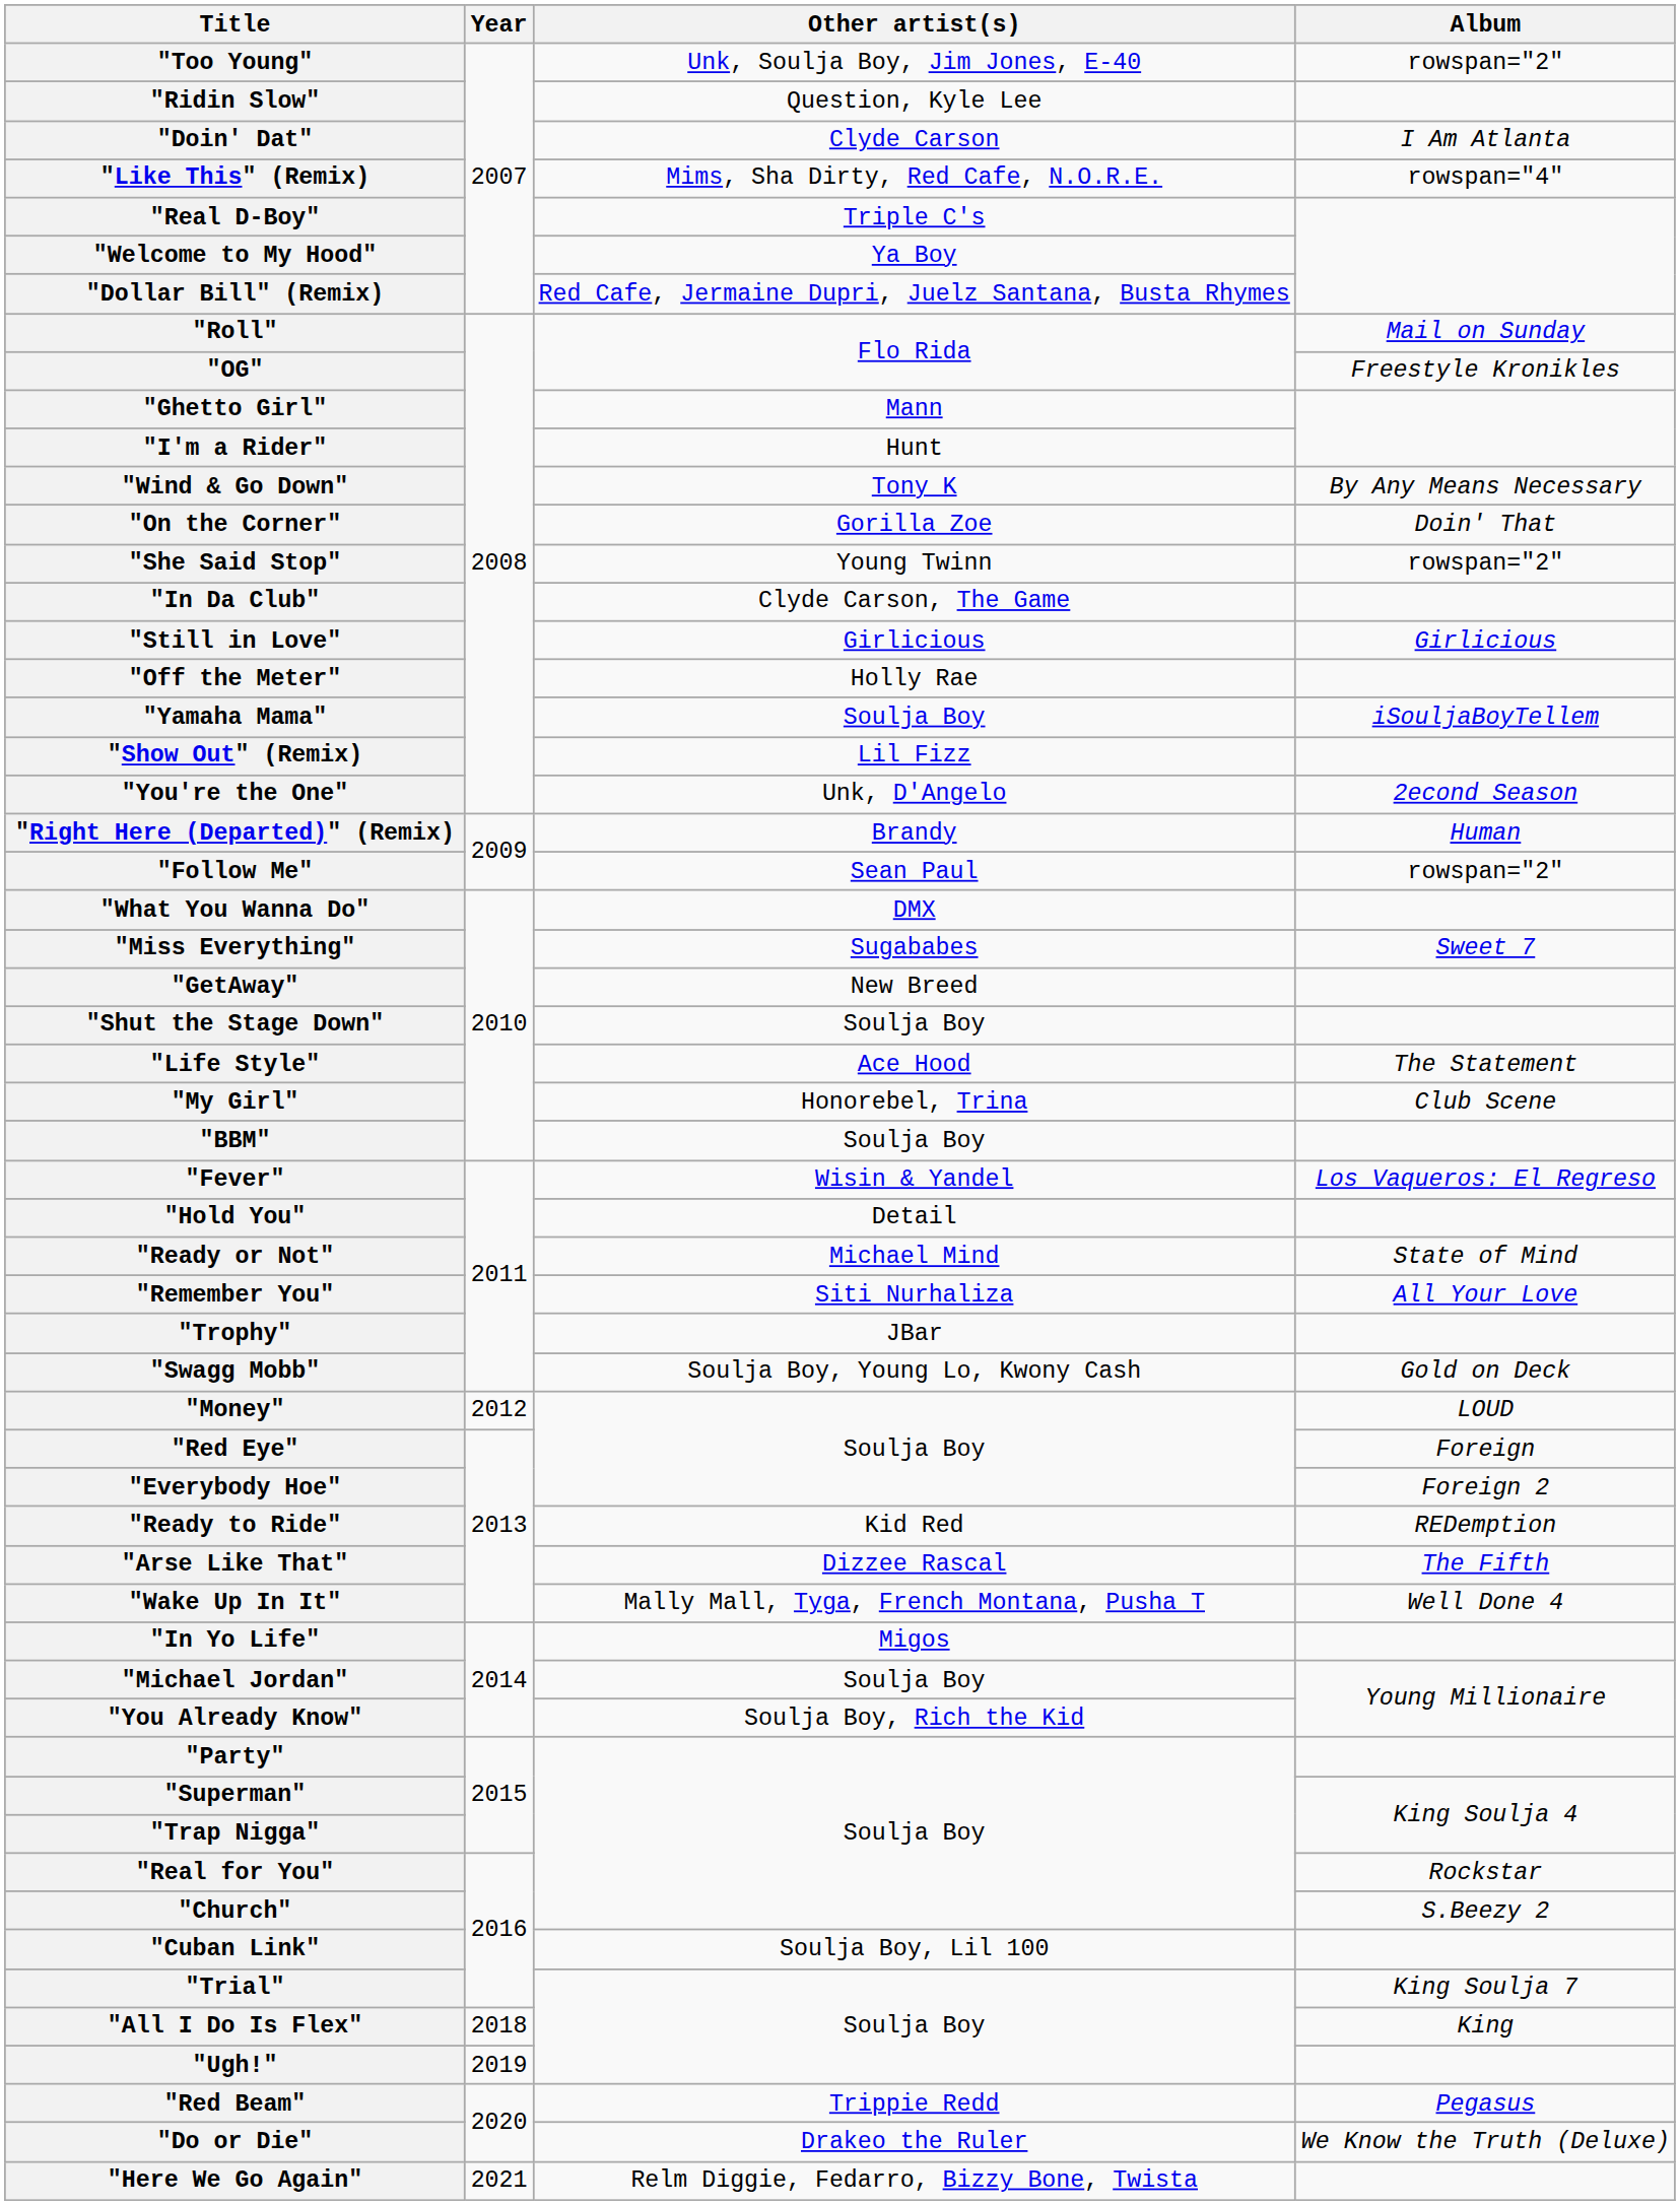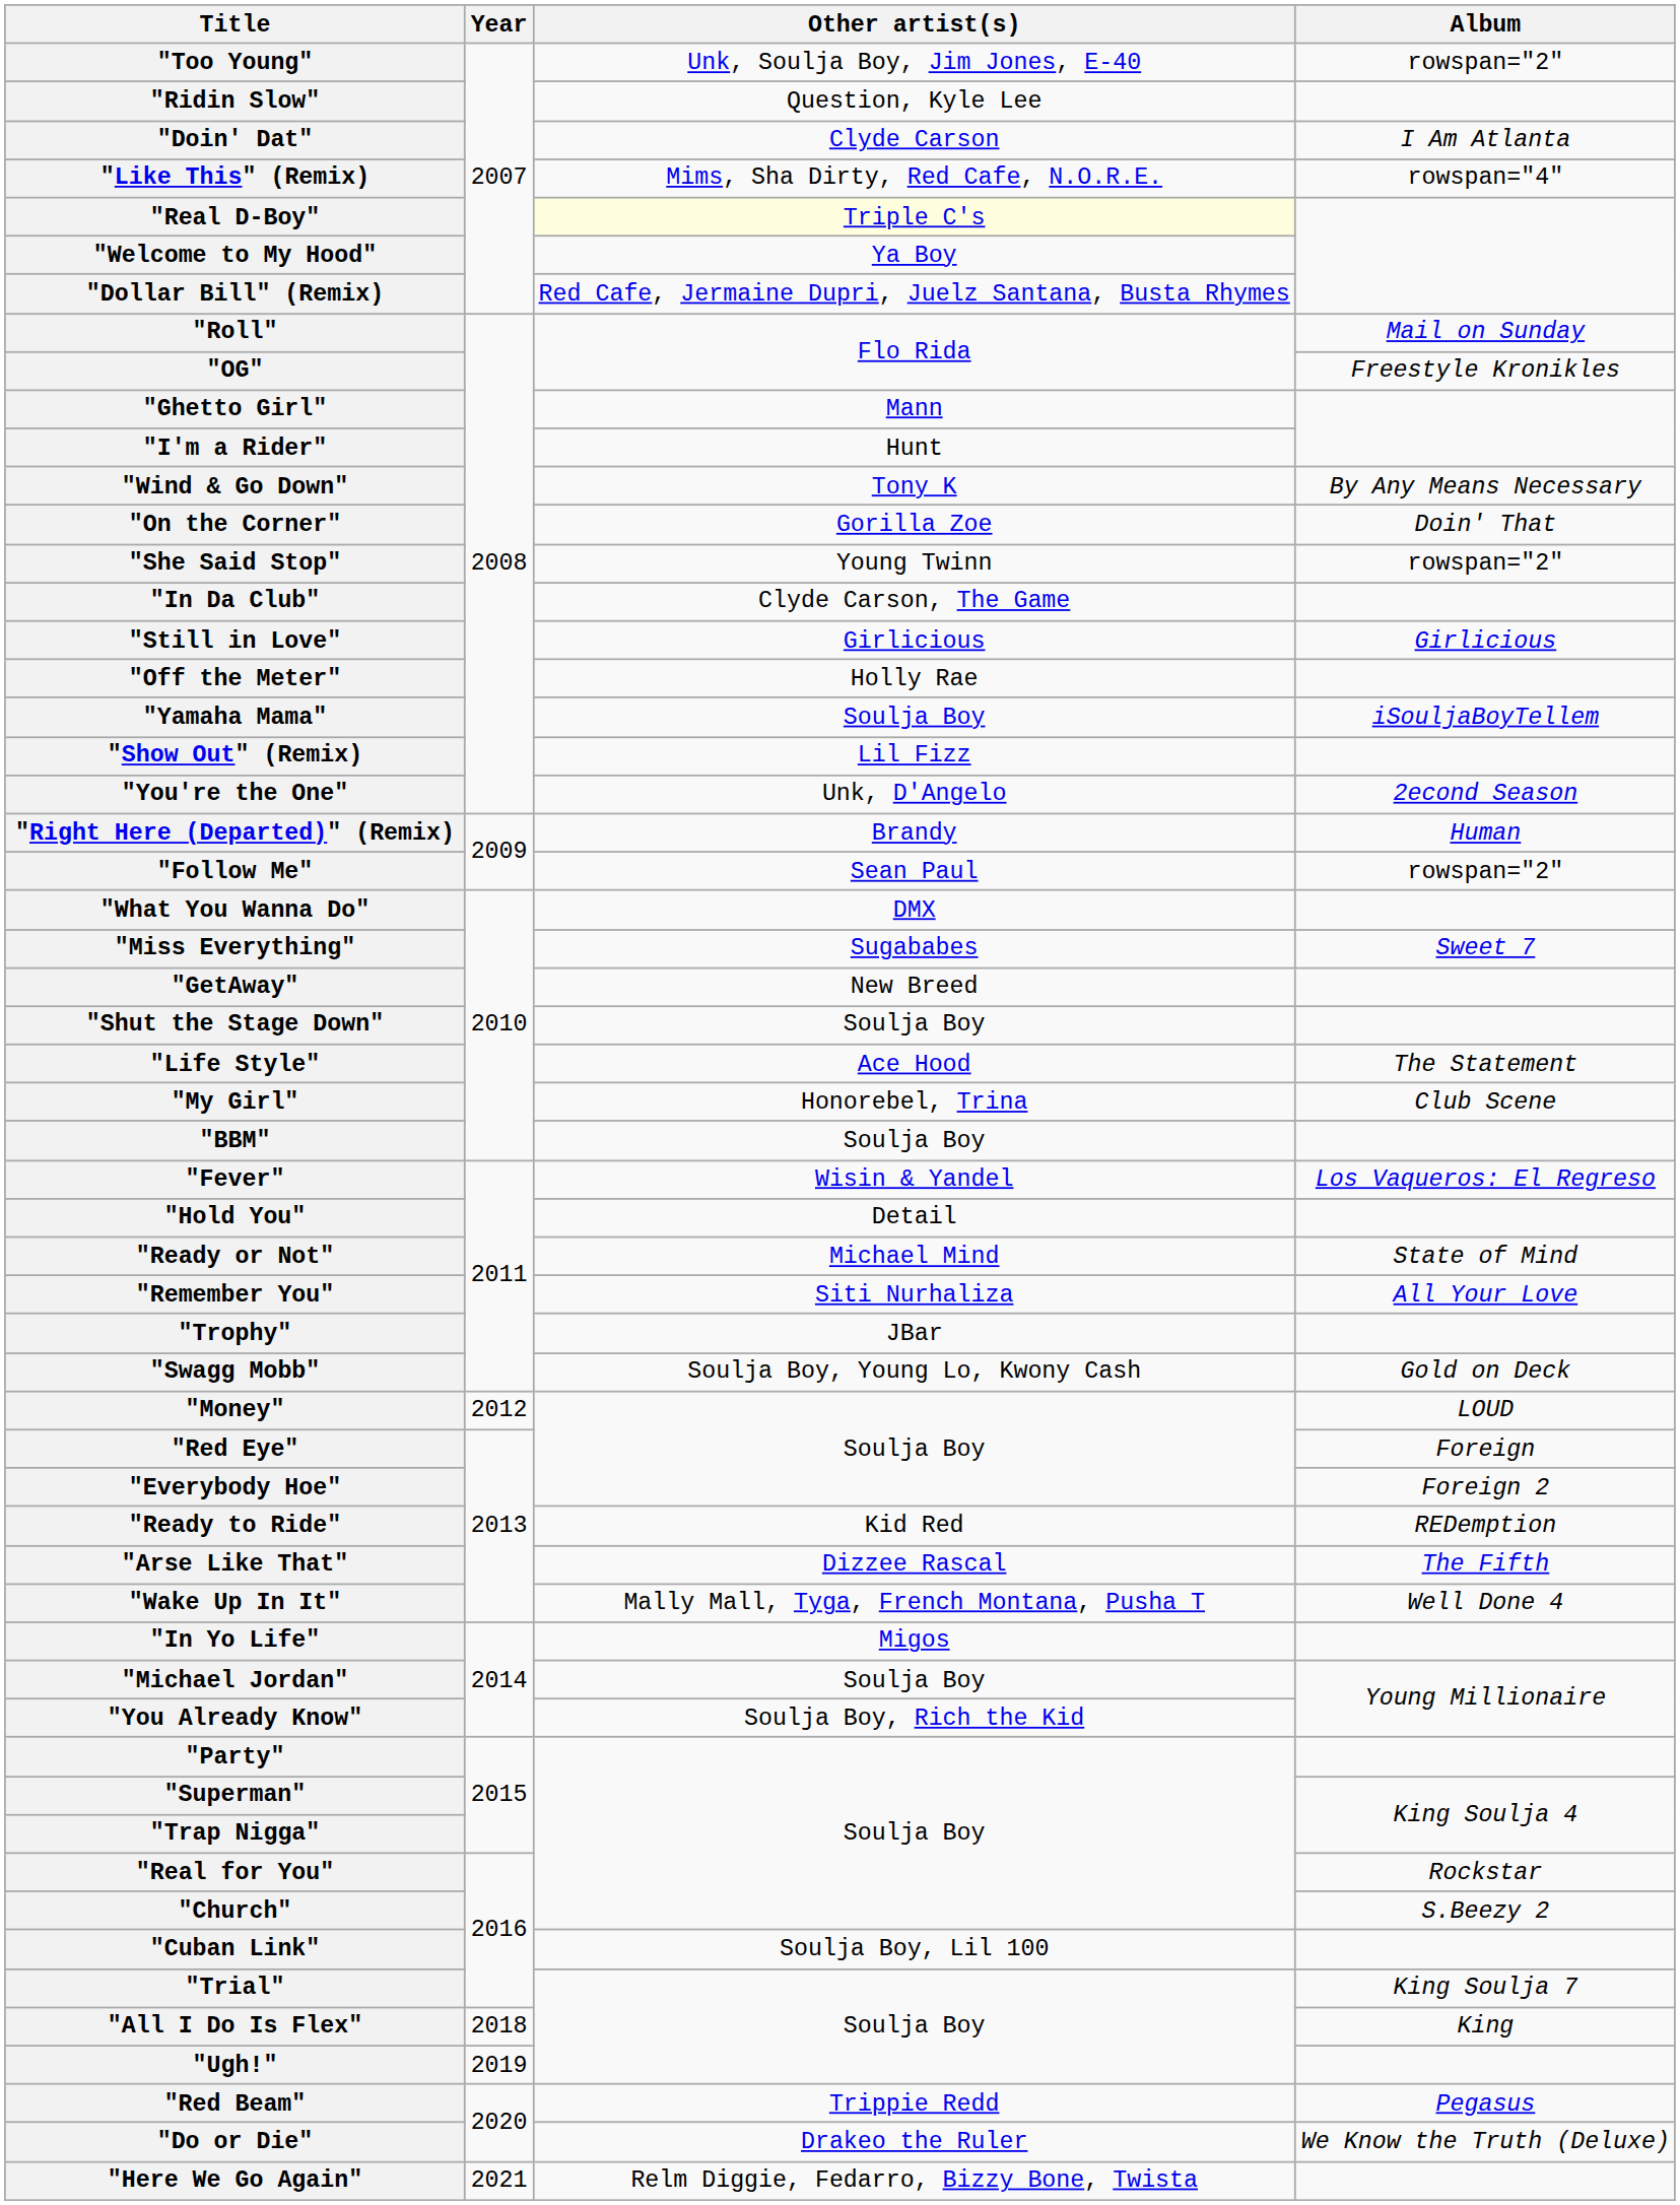"Real D-Boy" | Other artist(s): no background -> lightyellow background
